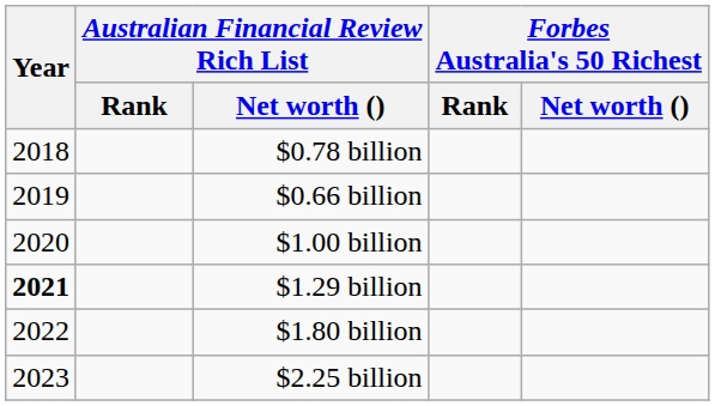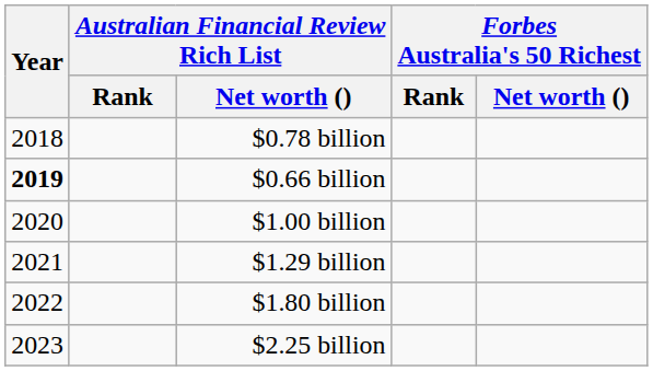$0.66 billion | Year: normal -> bold
$1.29 billion | Year: bold -> normal
